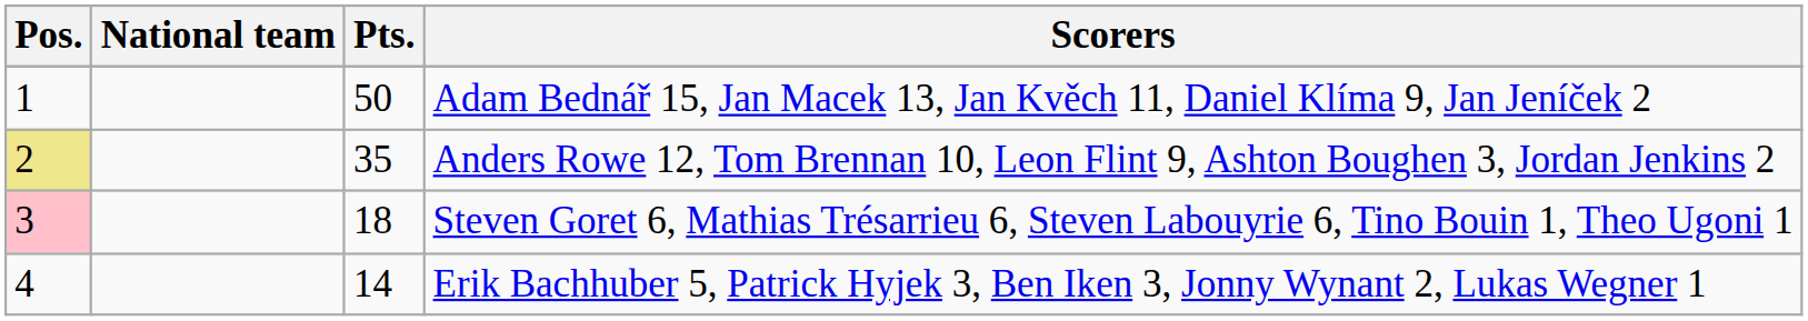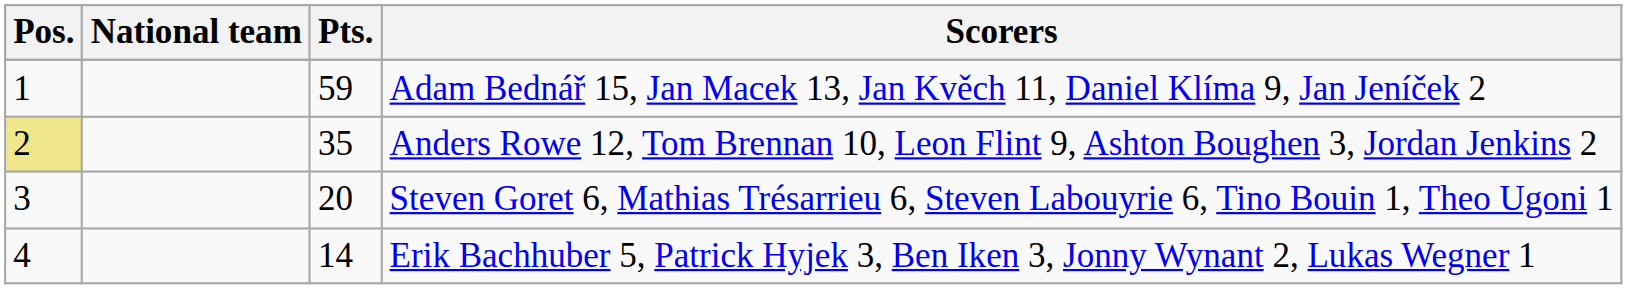row 2 | Pts.: 50 -> 59
row 4 | Pos.: pink background -> no background
row 4 | Pts.: 18 -> 20
